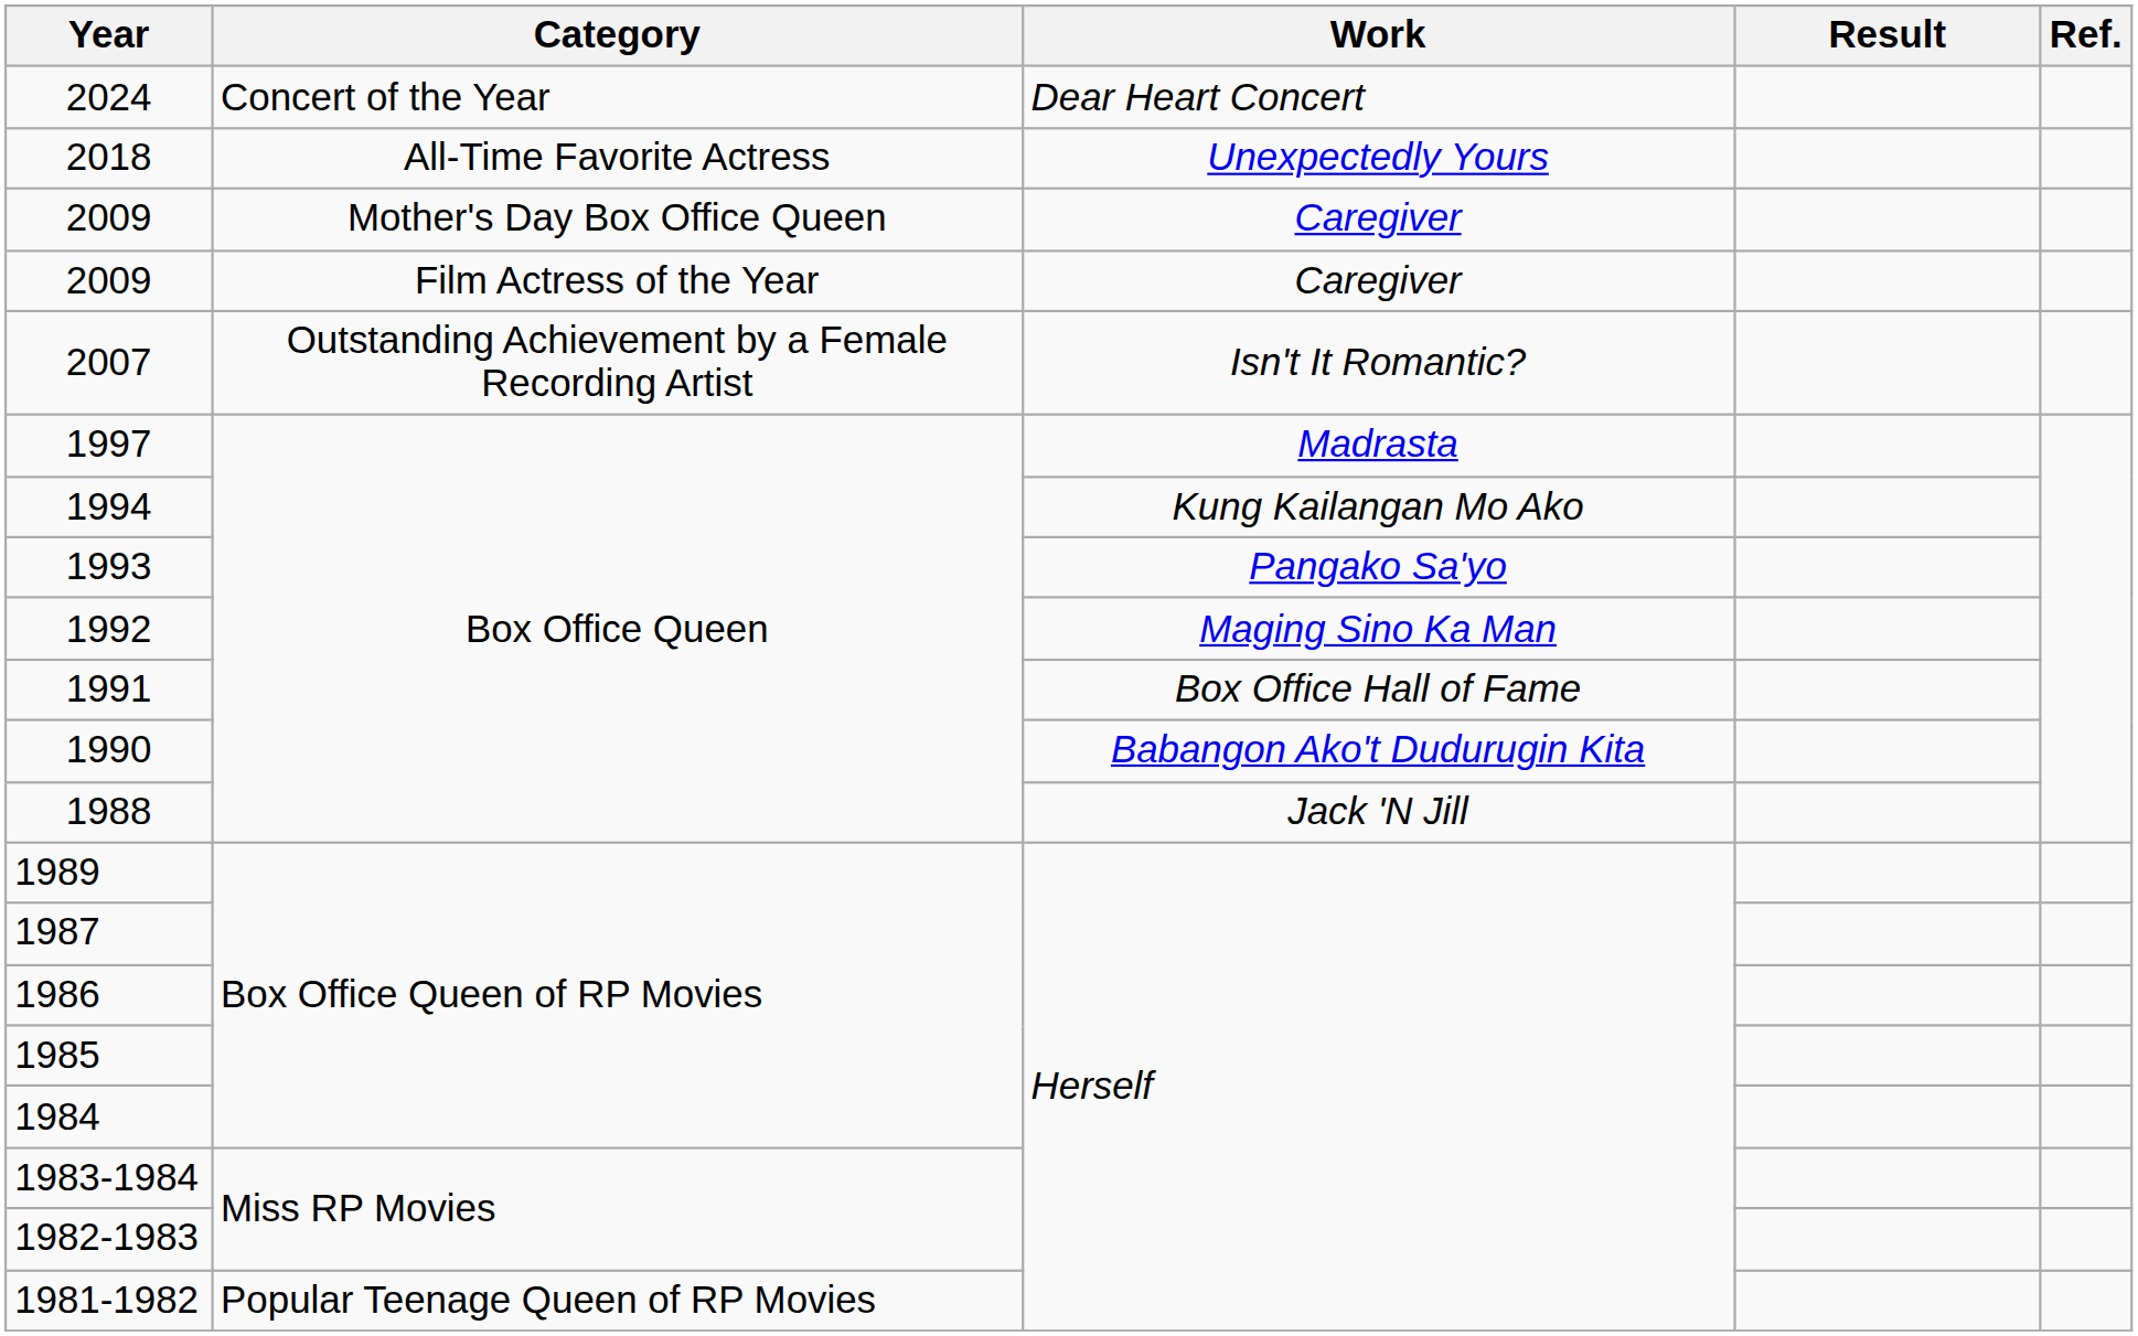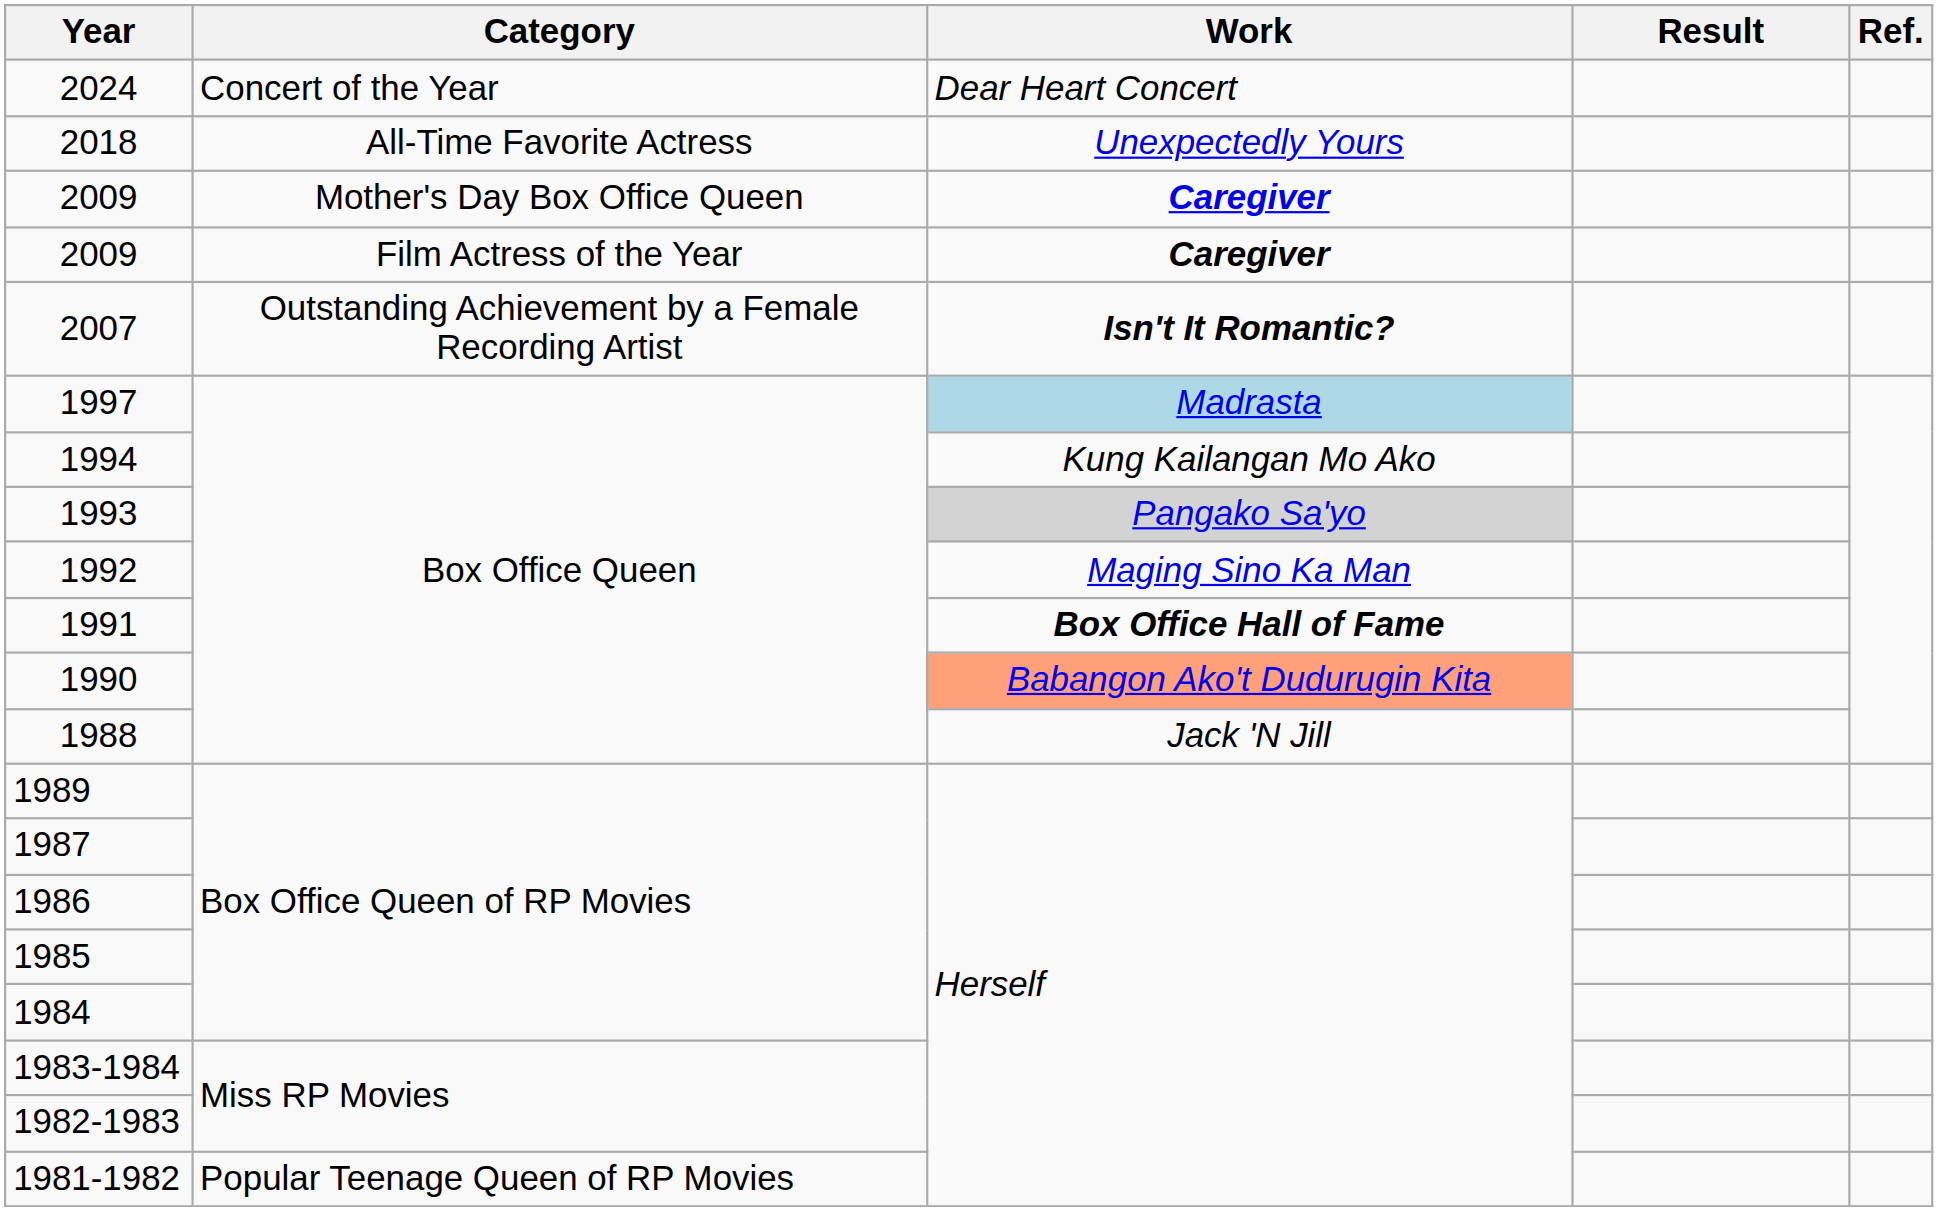2009 / Mother's Day Box Office Queen | Work: normal -> bold
2009 / Film Actress of the Year | Work: normal -> bold
2007 | Work: normal -> bold
1997 | Work: no background -> lightblue background
1993 | Work: no background -> lightgrey background
1991 | Work: normal -> bold
1990 | Work: no background -> lightsalmon background
